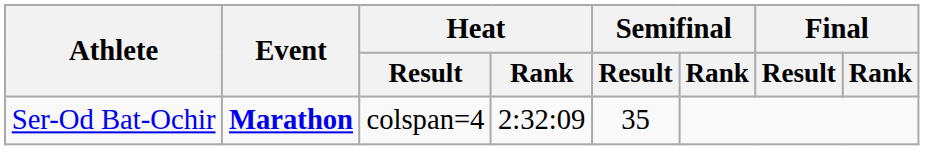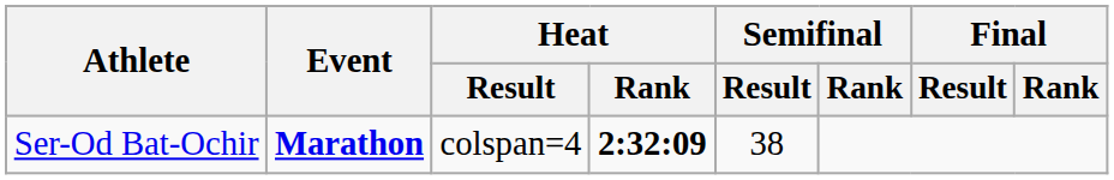Ser-Od Bat-Ochir | Heat / Rank: normal -> bold
Ser-Od Bat-Ochir | Semifinal / Result: 35 -> 38
